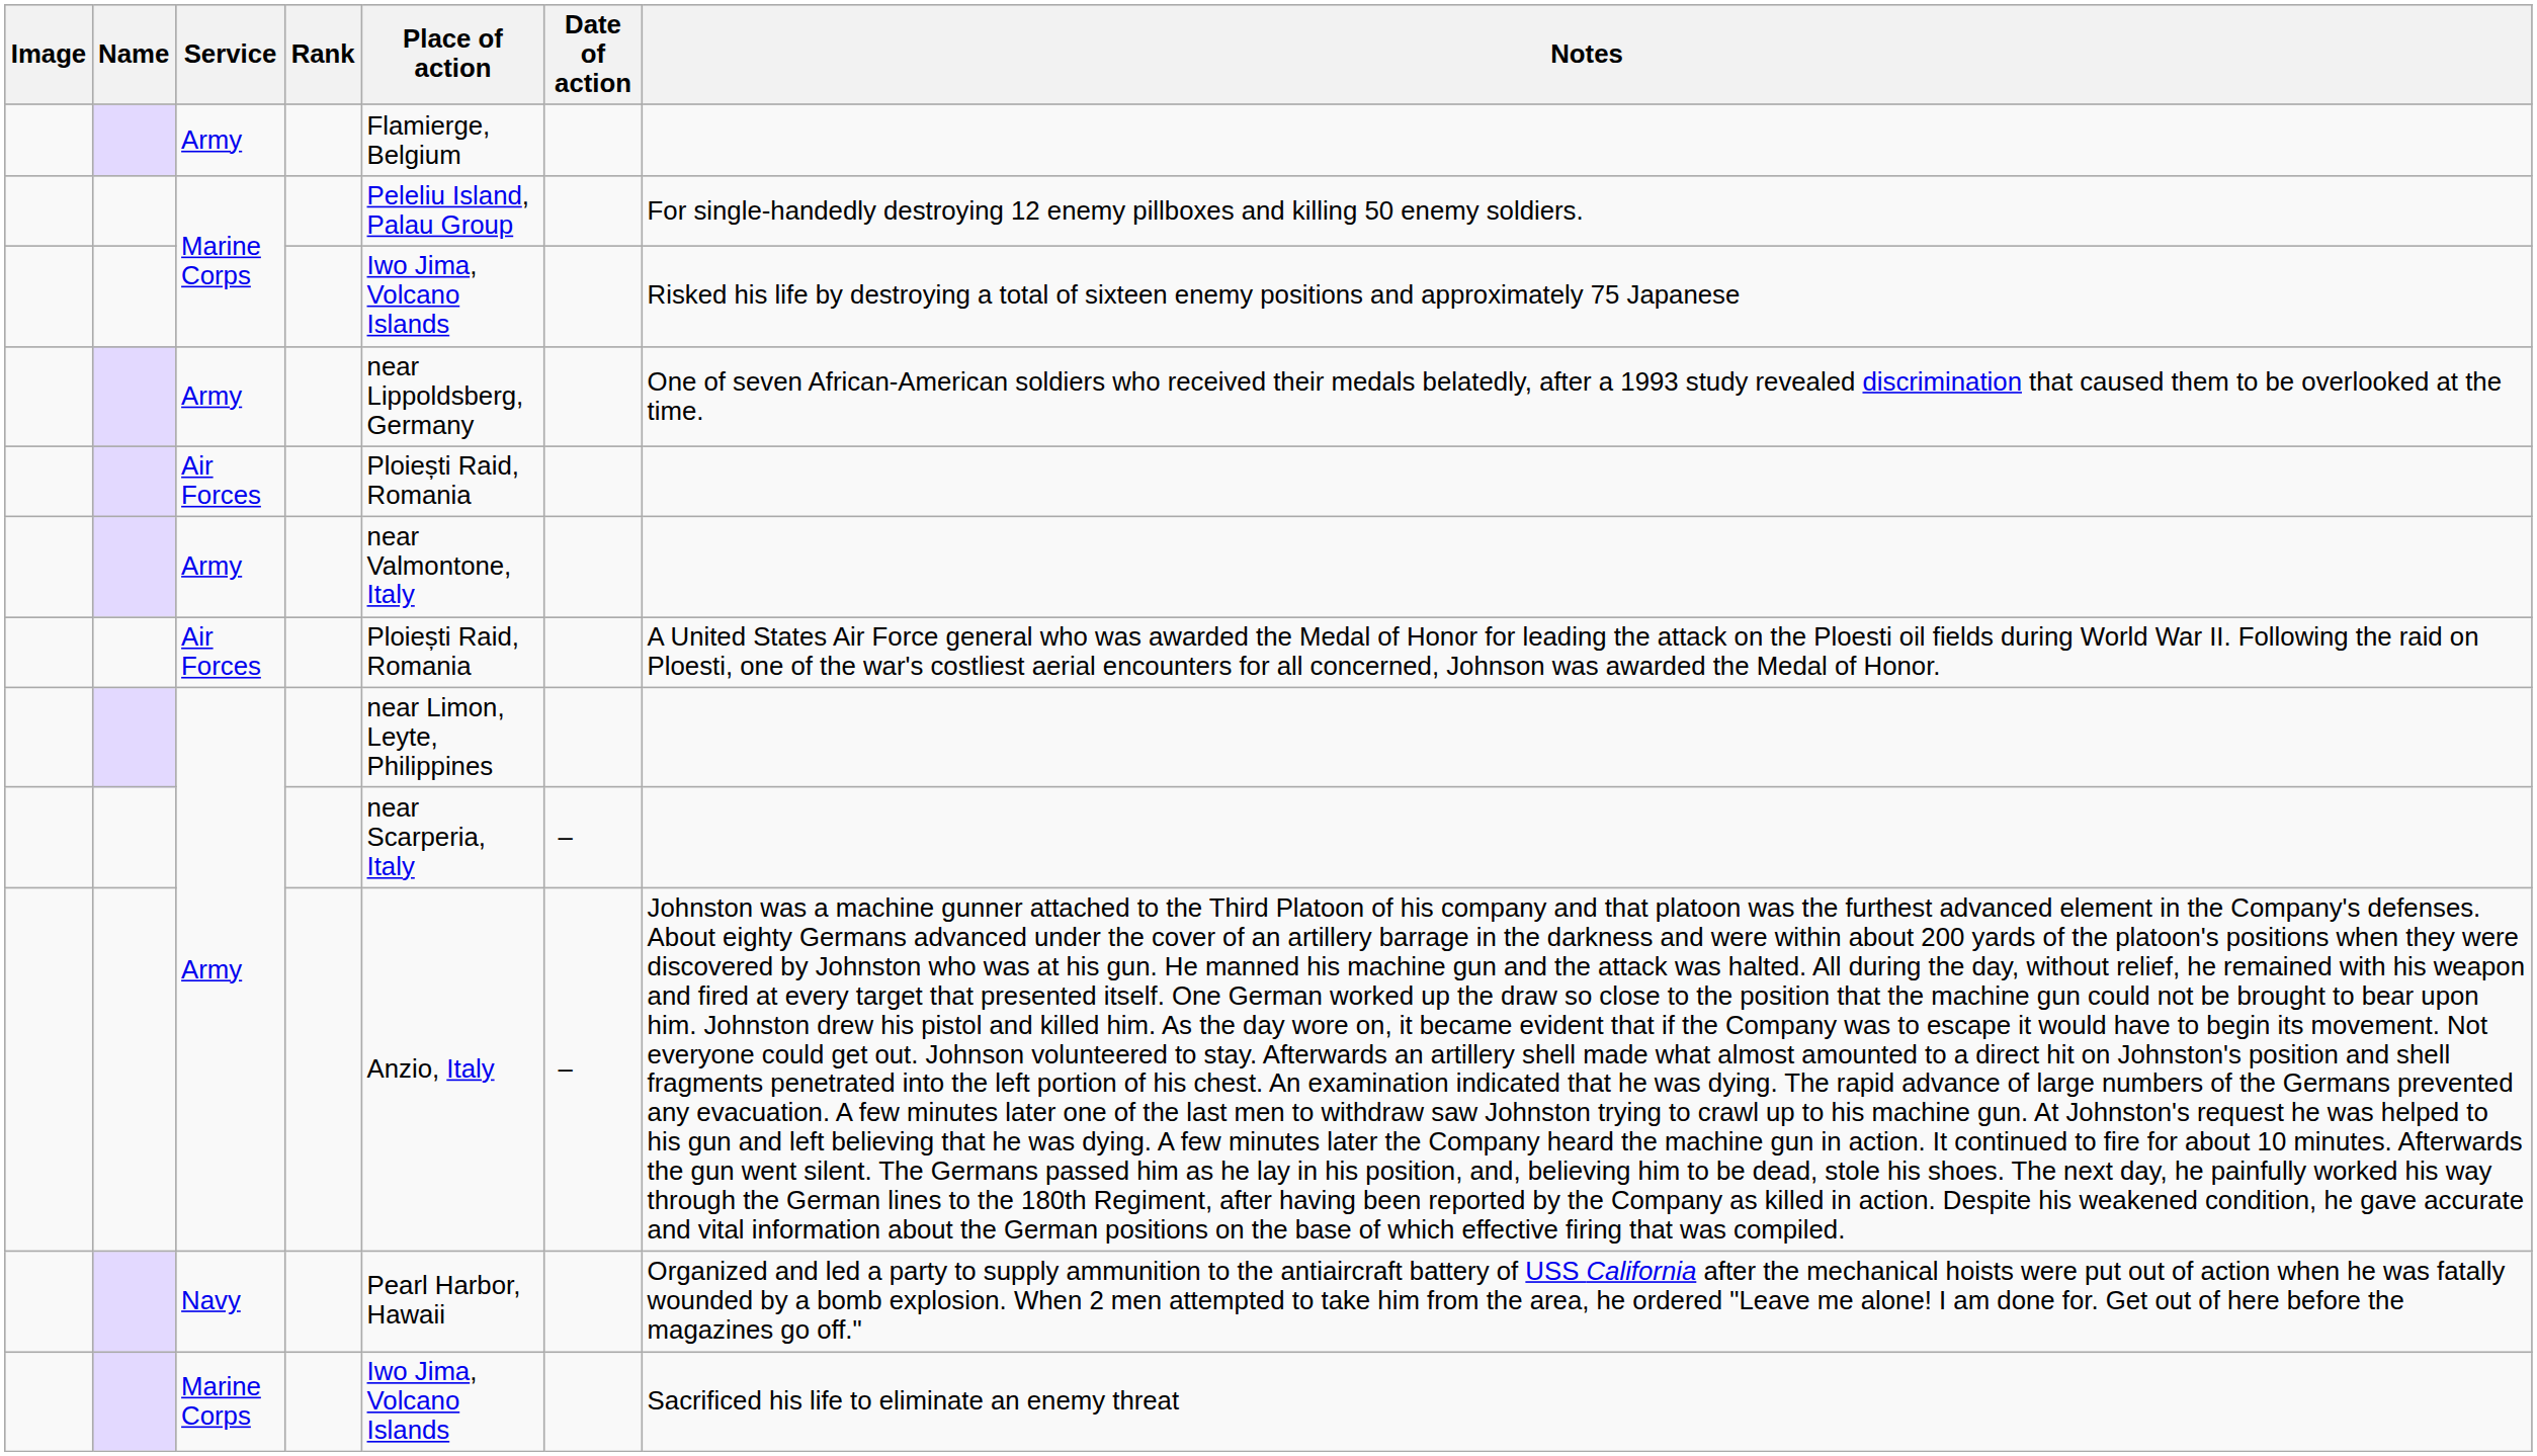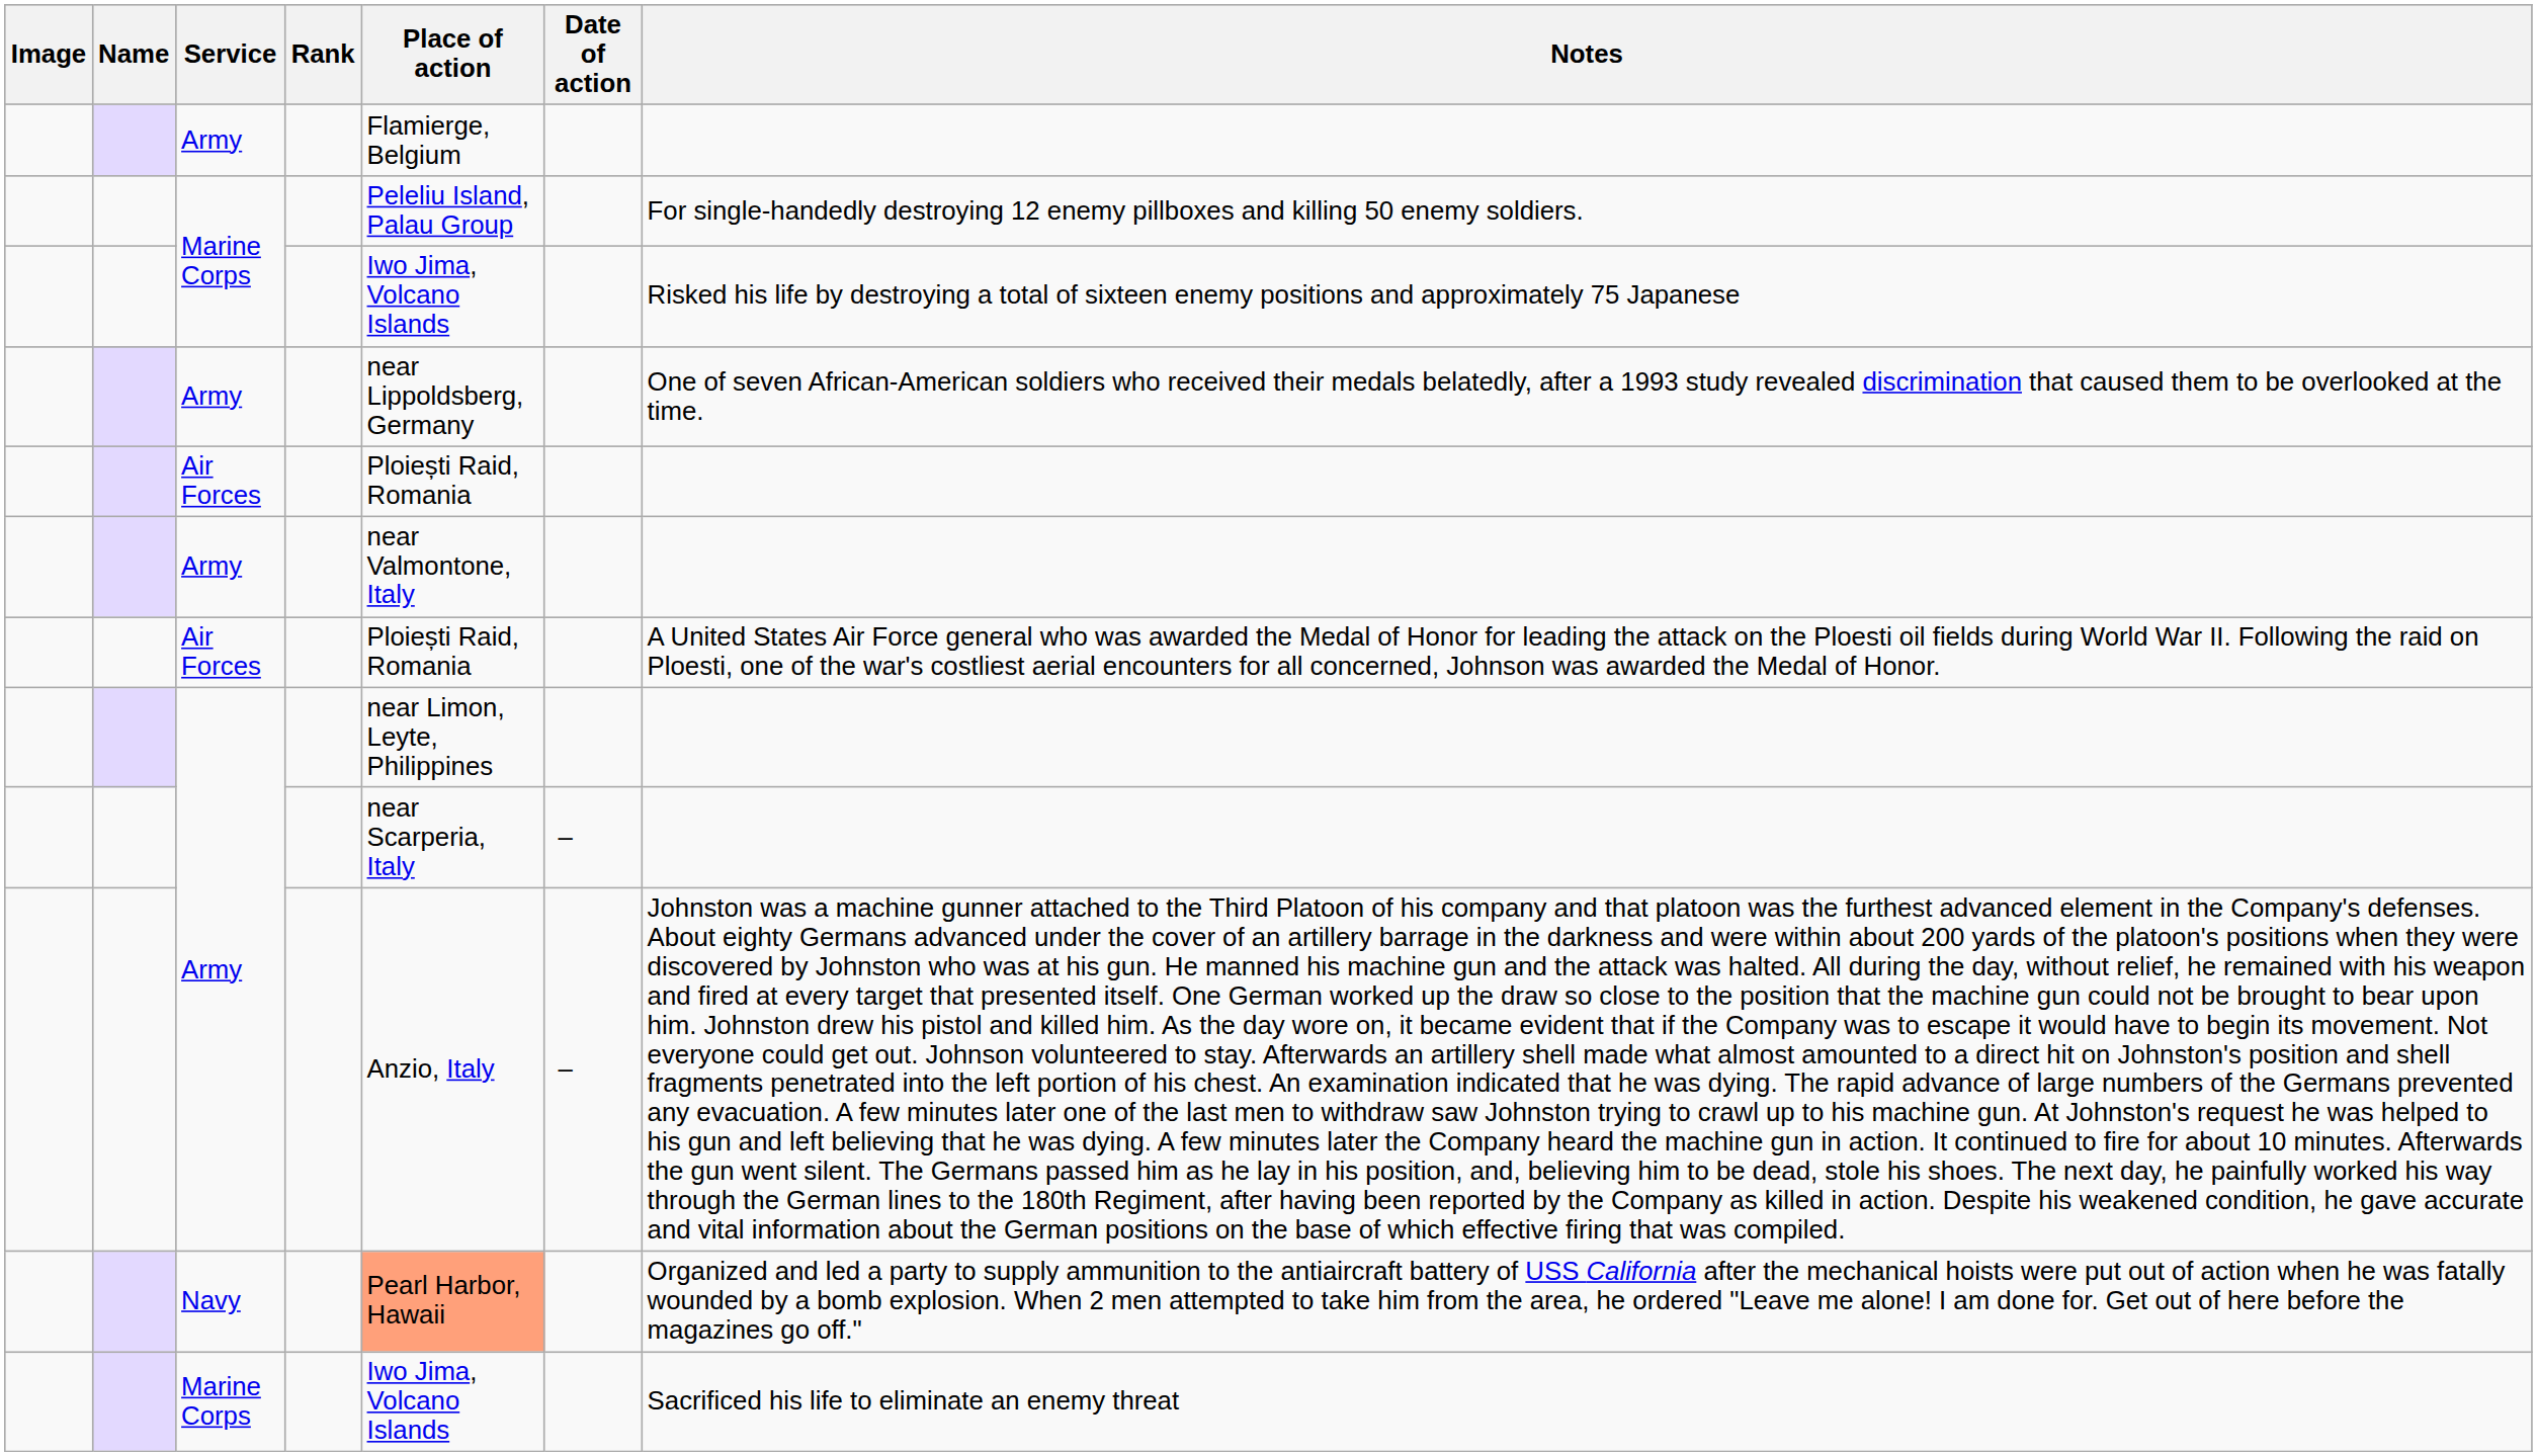Navy | Place of action: no background -> lightsalmon background
